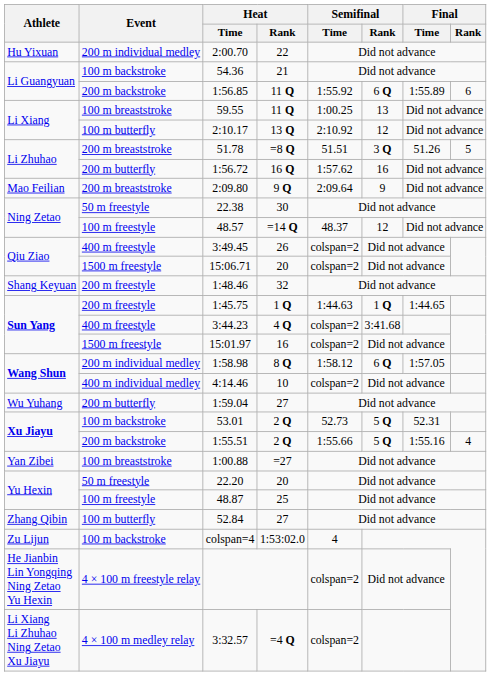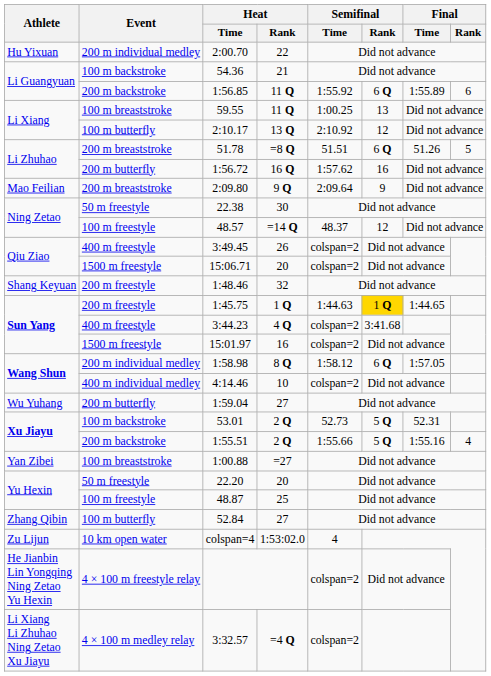51.78 | Semifinal / Rank: 3 Q -> 6 Q
1:45.75 | Semifinal / Rank: no background -> gold background
colspan=4 | Event: 100 m backstroke -> 10 km open water
